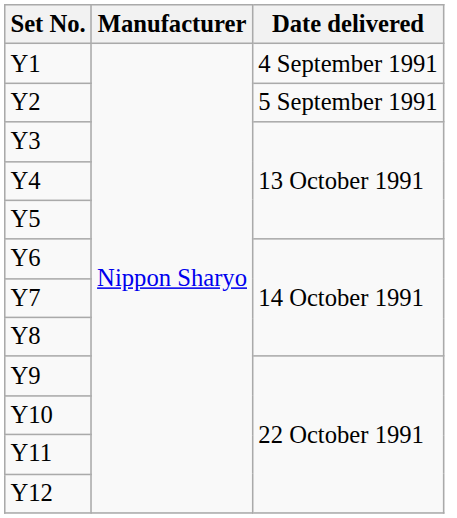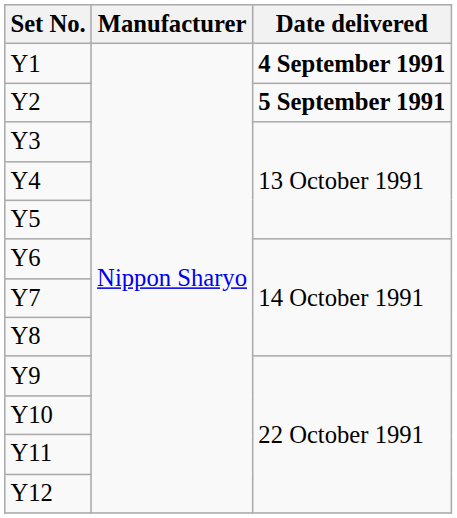Y1 | Date delivered: normal -> bold
Y2 | Date delivered: normal -> bold
